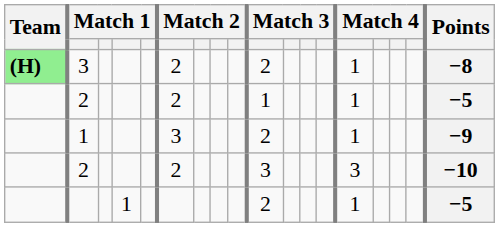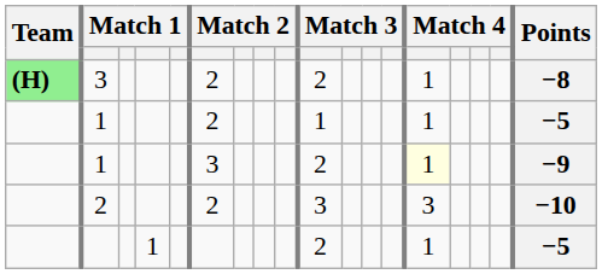row 4 | column 2: 2 -> 1
row 5 | column 14: no background -> lightyellow background
